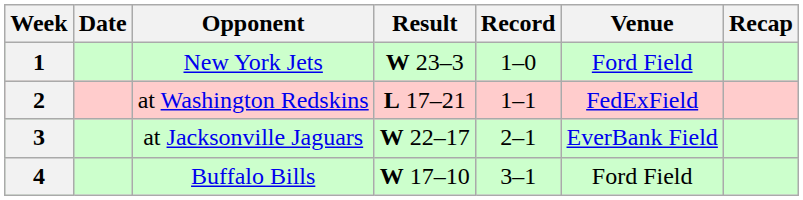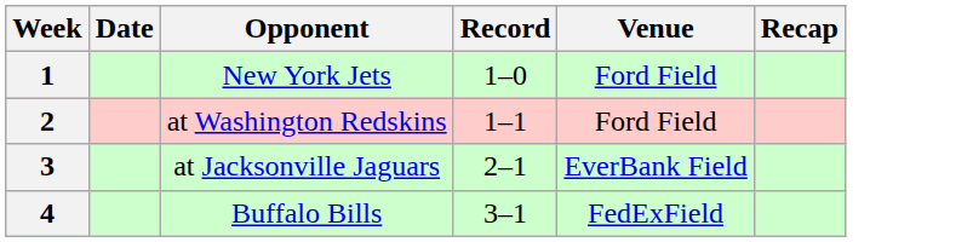- column: Result | W 23–3 | L 17–21 | W 22–17 | W 17–10
2 | Venue: FedExField -> Ford Field
4 | Venue: Ford Field -> FedExField
